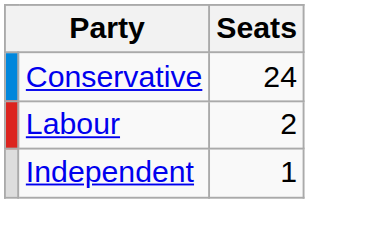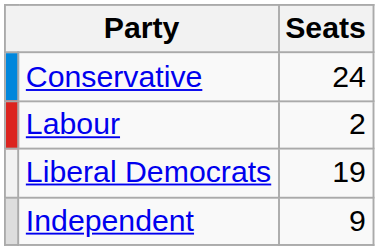+ row: Liberal Democrats | 19
Independent | Seats: 1 -> 9
